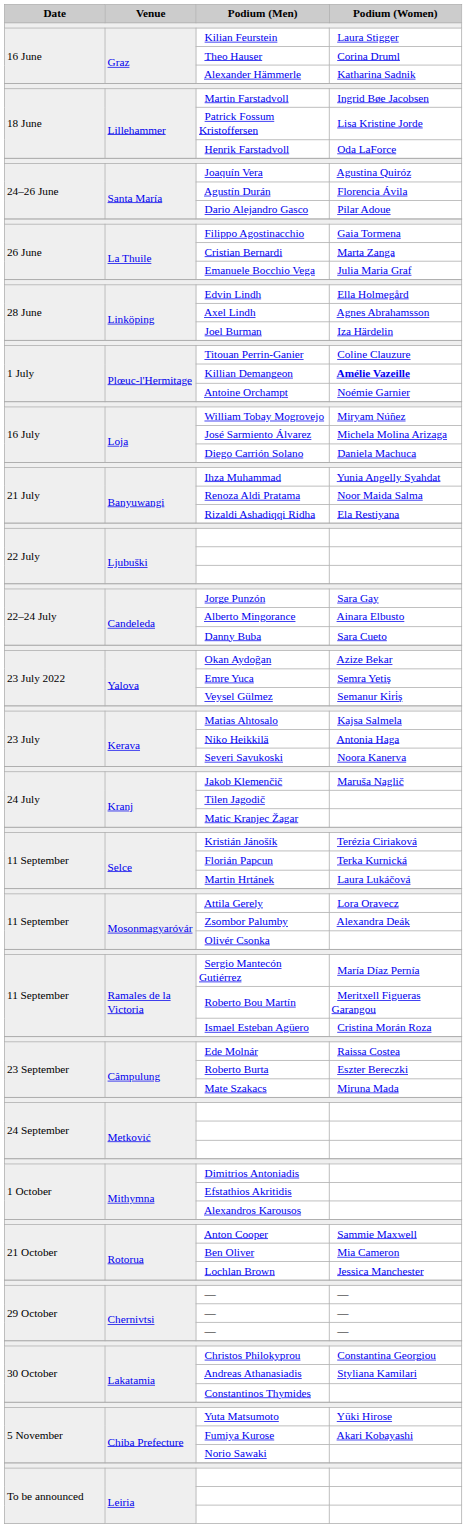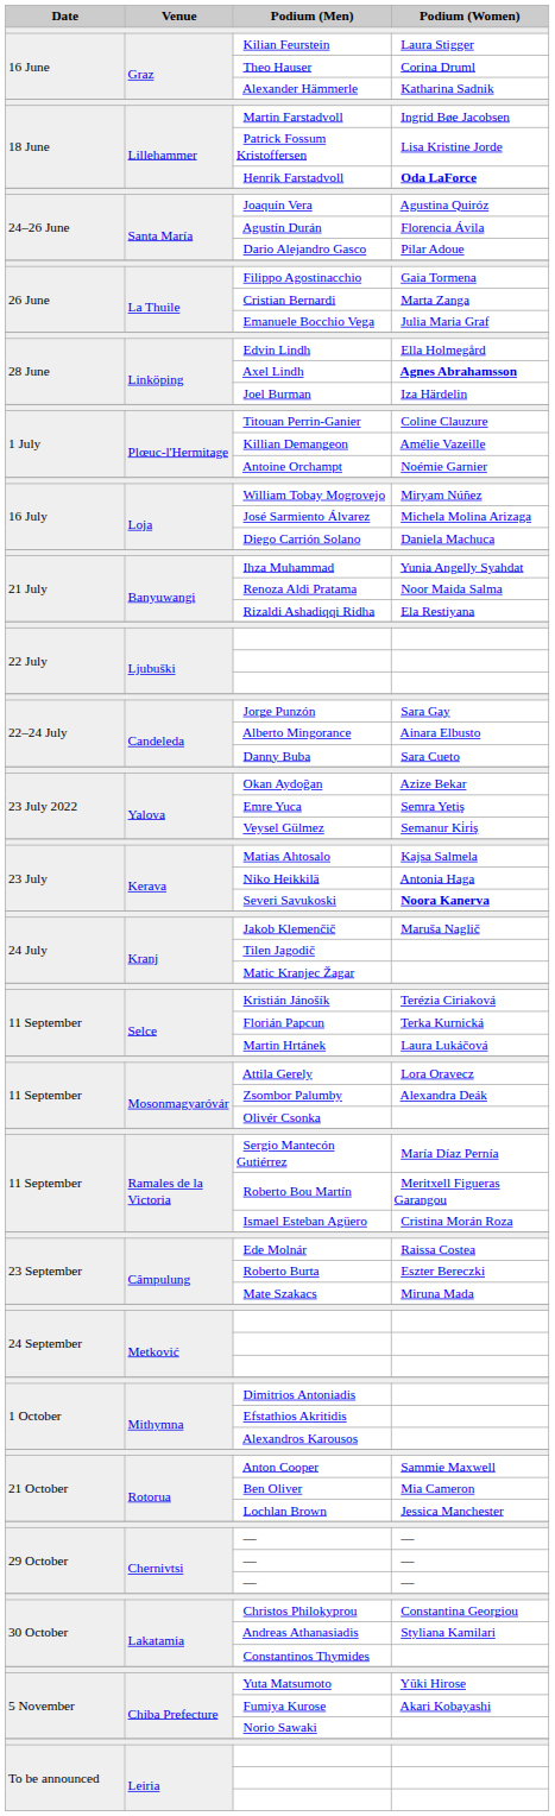Henrik Farstadvoll | Podium (Women): normal -> bold
Axel Lindh | Podium (Women): normal -> bold
Killian Demangeon | Podium (Women): bold -> normal
Severi Savukoski | Podium (Women): normal -> bold
